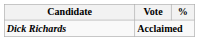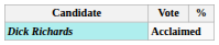Dick Richards | Candidate: no background -> paleturquoise background
